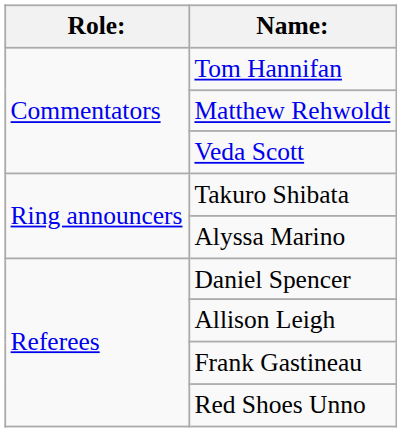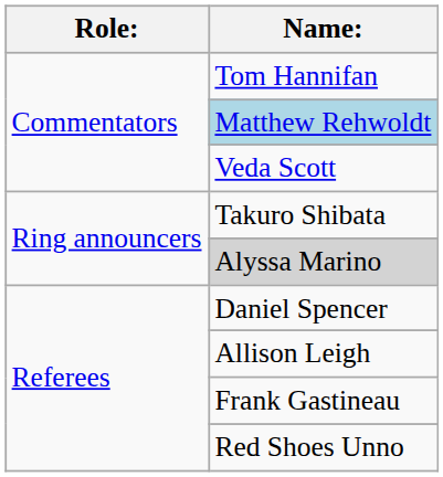Matthew Rehwoldt | Name:: no background -> lightblue background
Alyssa Marino | Name:: no background -> lightgrey background
